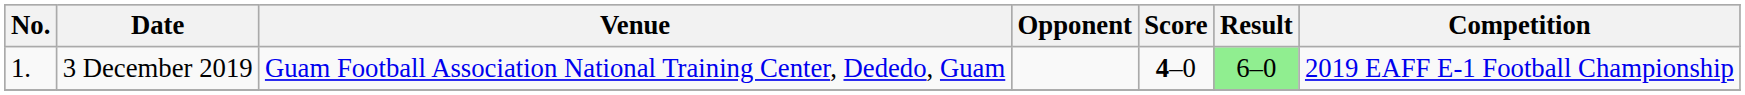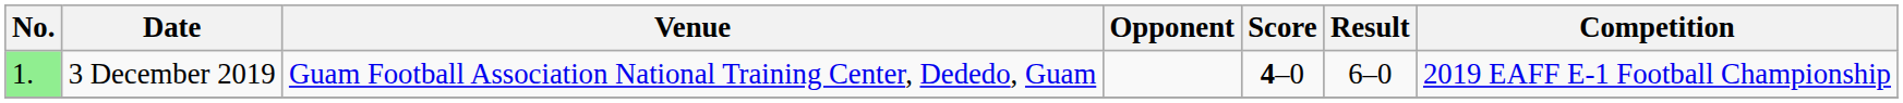3 December 2019 | No.: no background -> lightgreen background
3 December 2019 | Result: lightgreen background -> no background
